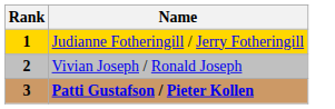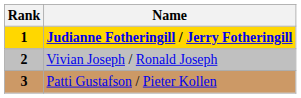Judianne Fotheringill / Jerry Fotheringill | Name: normal -> bold
Patti Gustafson / Pieter Kollen | Name: bold -> normal
